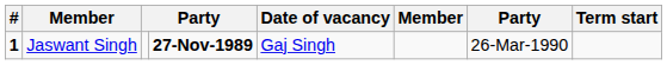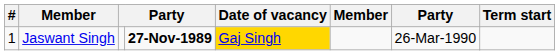Jaswant Singh | #: bold -> normal
Jaswant Singh | Date of vacancy: no background -> gold background
